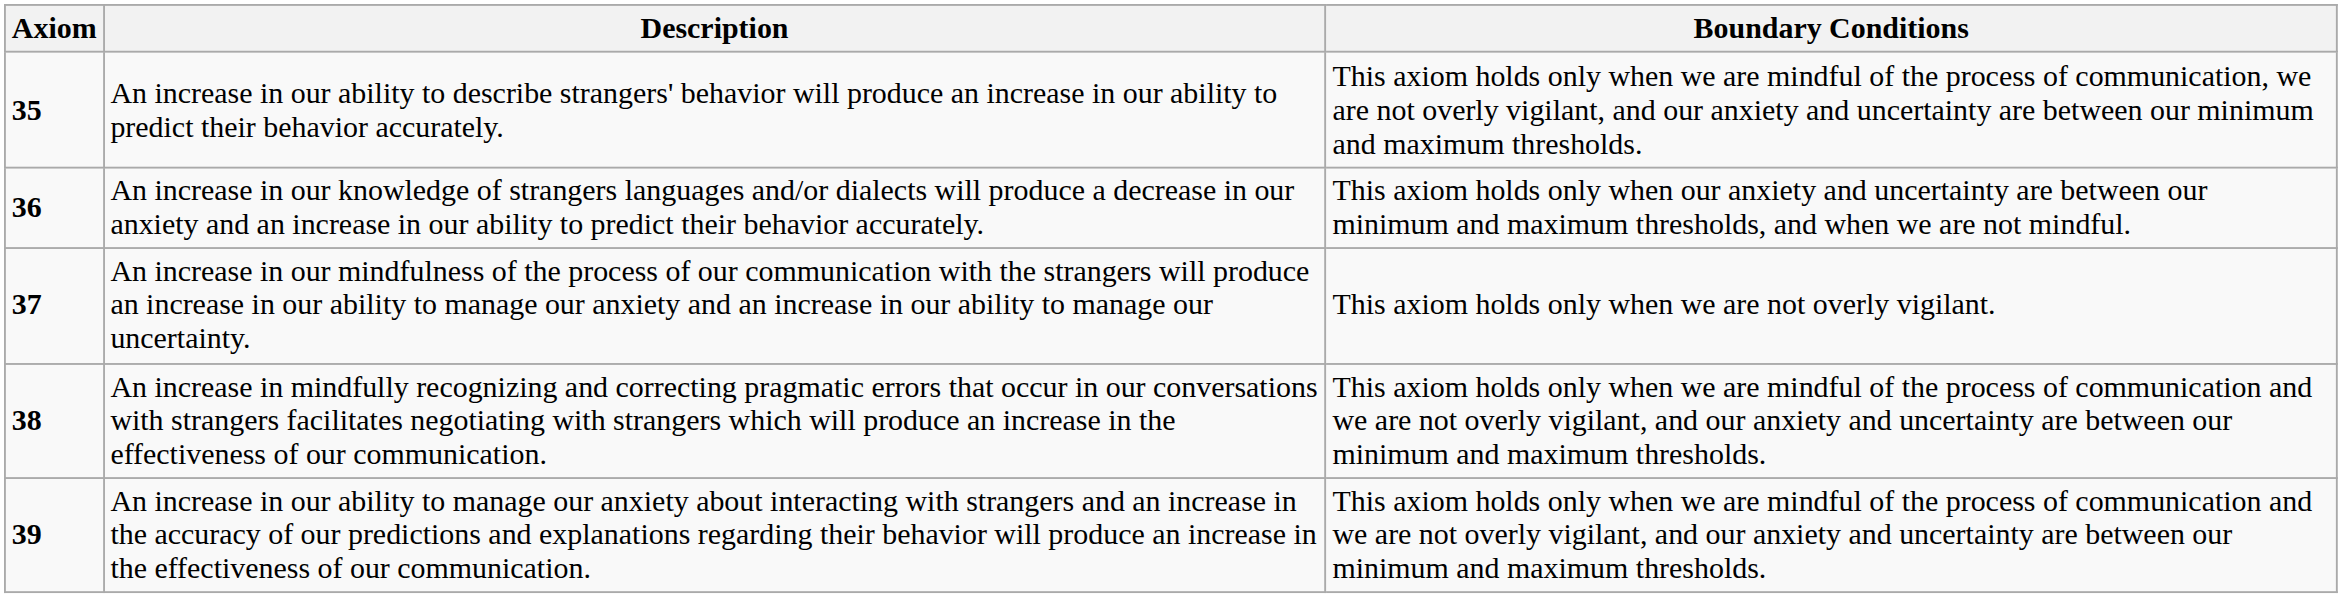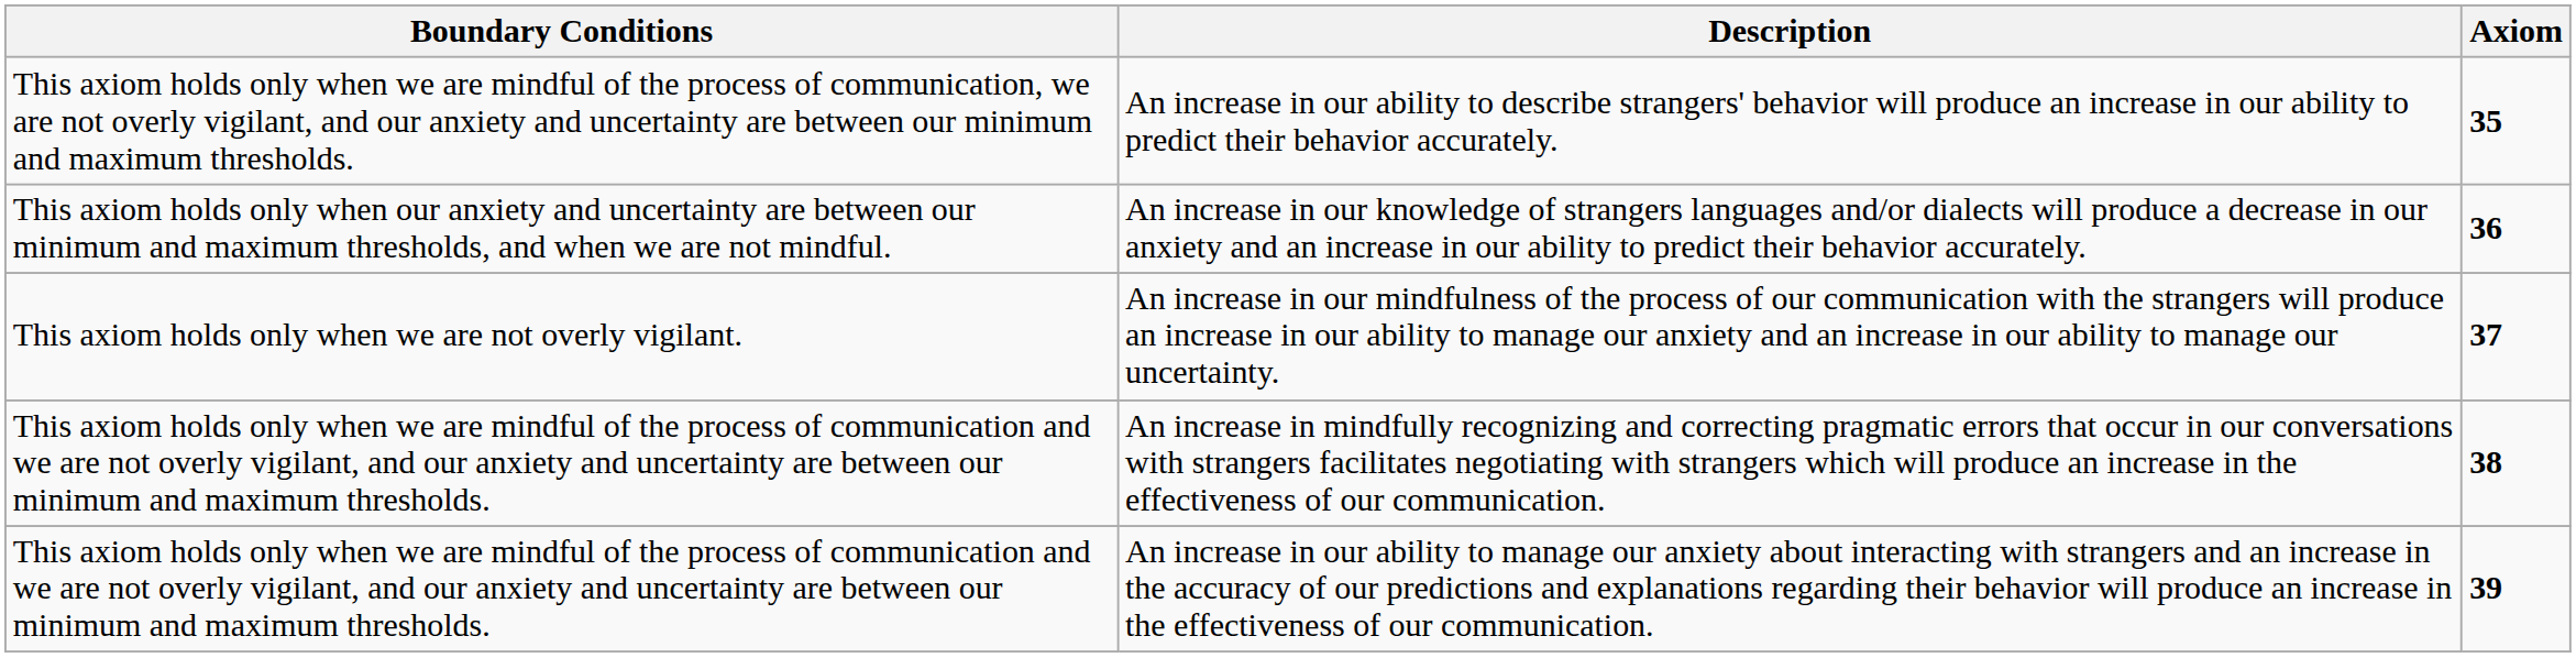columns swapped: Axiom <-> Boundary Conditions
